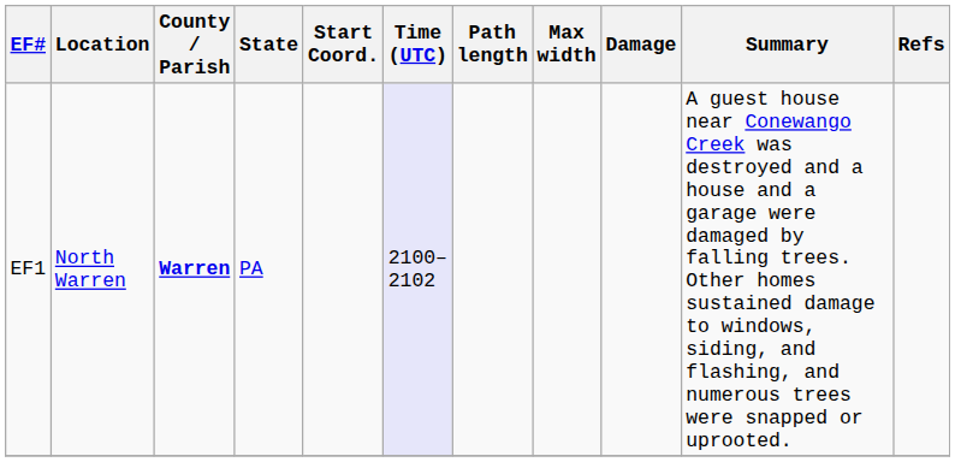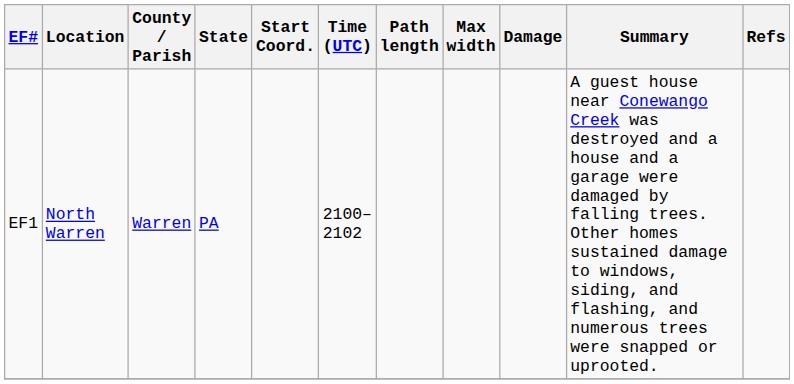EF1 | County / Parish: bold -> normal
EF1 | Time (UTC): lavender background -> no background
